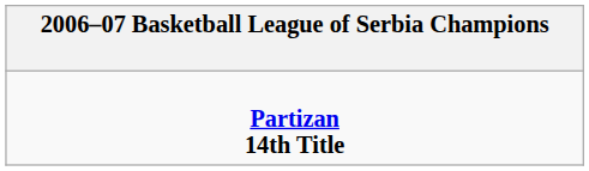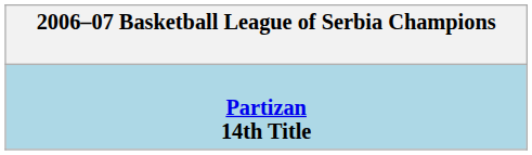row 2 | column 1: no background -> lightblue background
